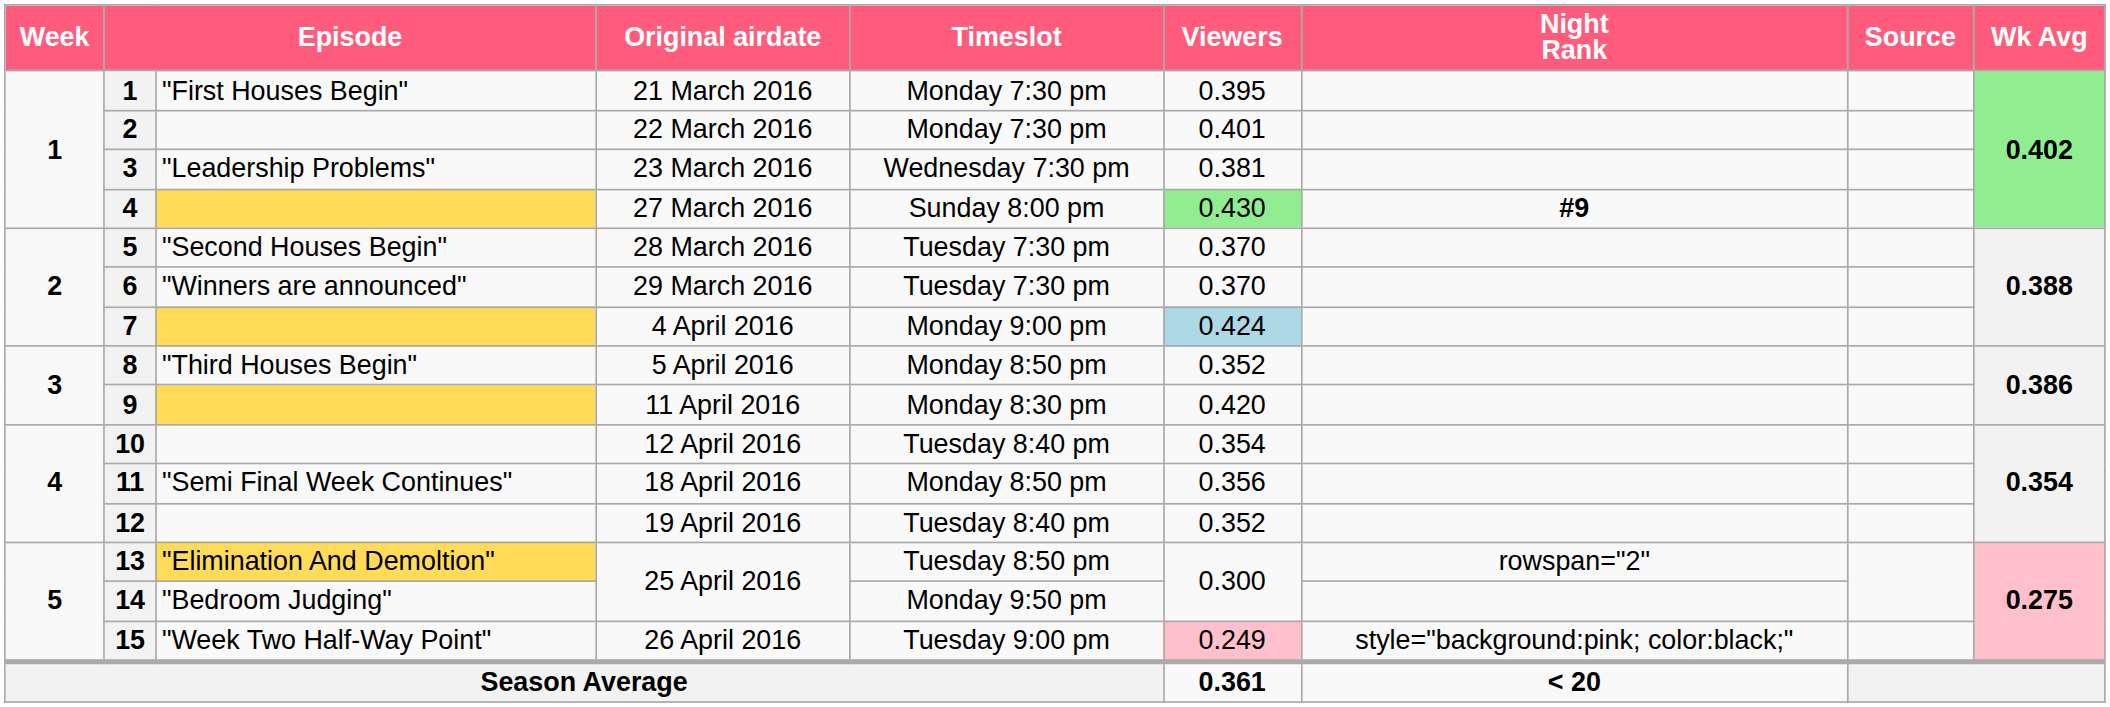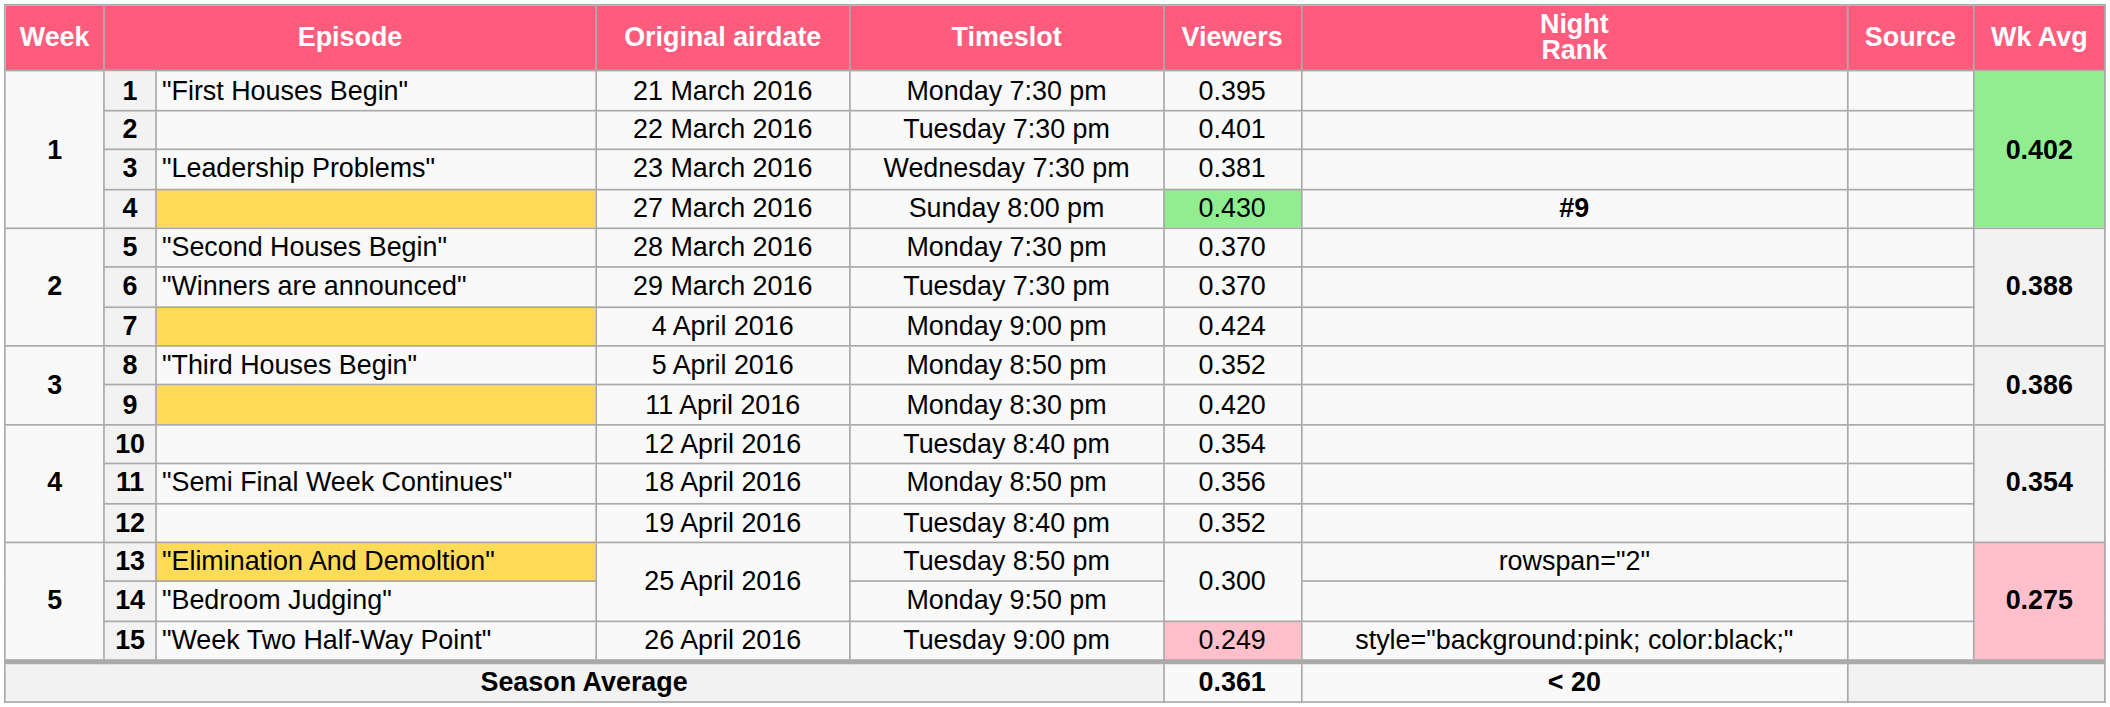22 March 2016 | Timeslot: Monday 7:30 pm -> Tuesday 7:30 pm
28 March 2016 | Timeslot: Tuesday 7:30 pm -> Monday 7:30 pm
4 April 2016 | Viewers: lightblue background -> no background
